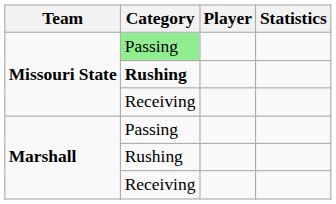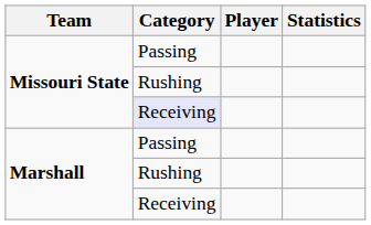Missouri State / Passing | Category: lightgreen background -> no background
Missouri State / Rushing | Category: bold -> normal
Missouri State / Receiving | Category: no background -> lavender background
